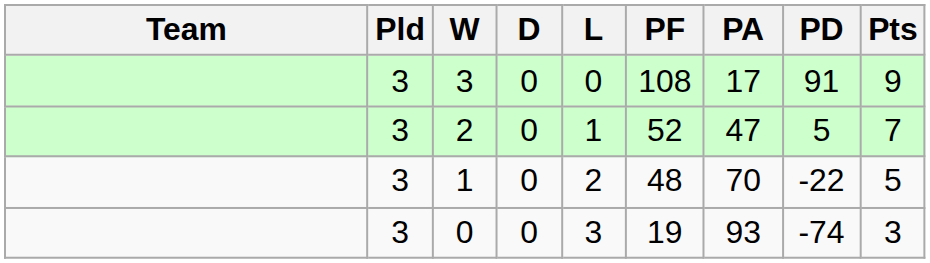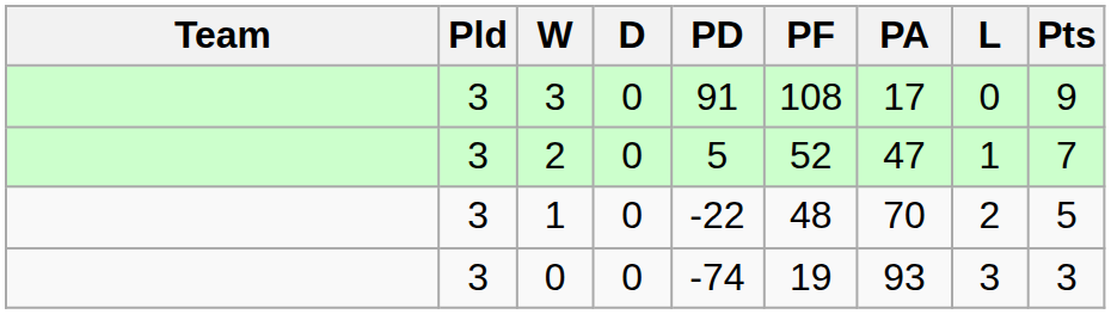columns swapped: L <-> PD
